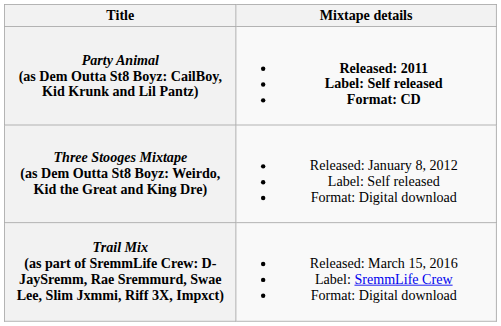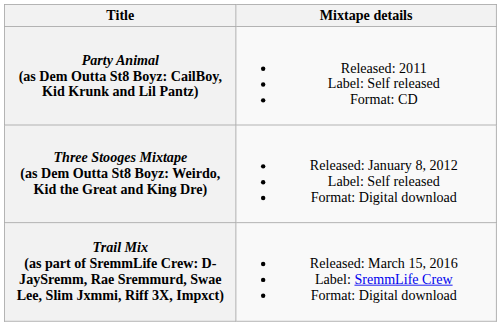row 2 | Mixtape details: bold -> normal
